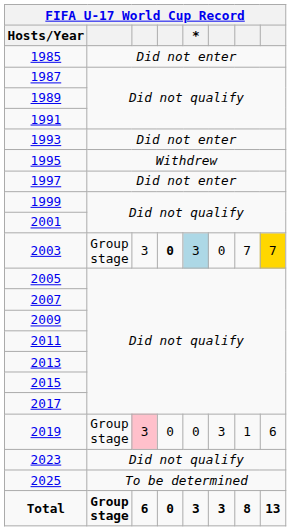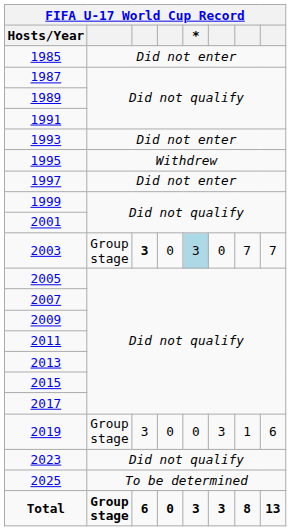2003 | column 3: normal -> bold
2003 | column 4: bold -> normal
2003 | column 8: gold background -> no background
2019 | column 3: pink background -> no background
